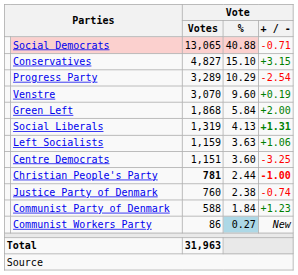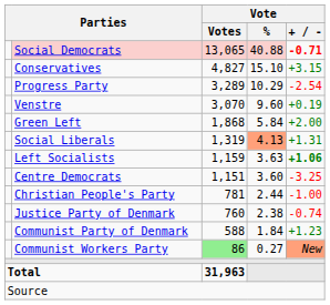Social Democrats | Vote / + / -: normal -> bold
Social Liberals | Vote / %: no background -> lightsalmon background
Social Liberals | Vote / + / -: bold -> normal
Left Socialists | Vote / + / -: normal -> bold
Christian People's Party | Vote / Votes: bold -> normal
Christian People's Party | Vote / + / -: bold -> normal
Communist Workers Party | Vote / Votes: no background -> lightgreen background
Communist Workers Party | Vote / %: lightblue background -> no background
Communist Workers Party | Vote / + / -: no background -> lightsalmon background
